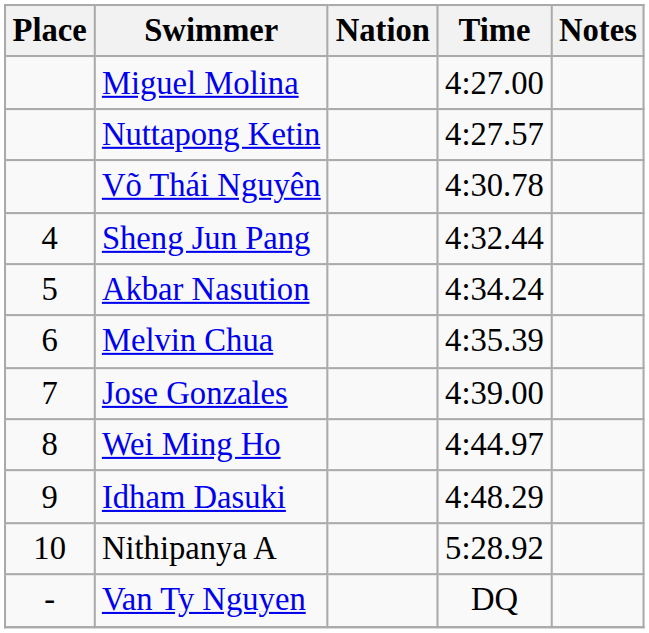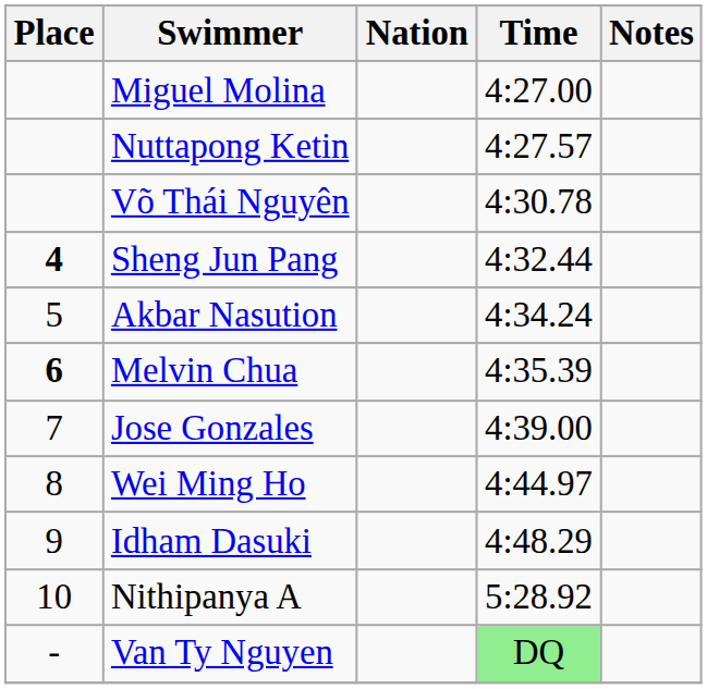Sheng Jun Pang | Place: normal -> bold
Melvin Chua | Place: normal -> bold
Van Ty Nguyen | Time: no background -> lightgreen background
